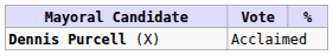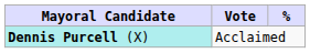Dennis Purcell (X) | Mayoral Candidate: no background -> paleturquoise background
